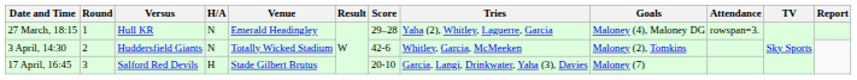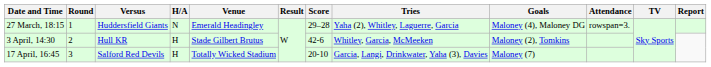27 March, 18:15 | Versus: Hull KR -> Huddersfield Giants
3 April, 14:30 | Versus: Huddersfield Giants -> Hull KR
3 April, 14:30 | H/A: N -> H
3 April, 14:30 | Venue: Totally Wicked Stadium -> Stade Gilbert Brutus
17 April, 16:45 | Venue: Stade Gilbert Brutus -> Totally Wicked Stadium
